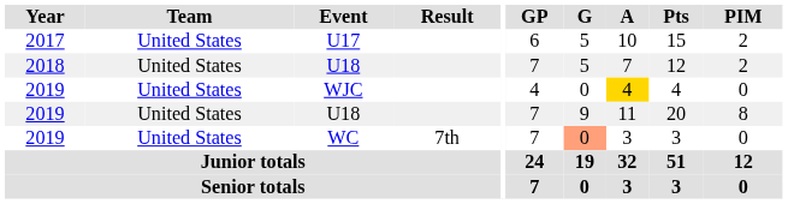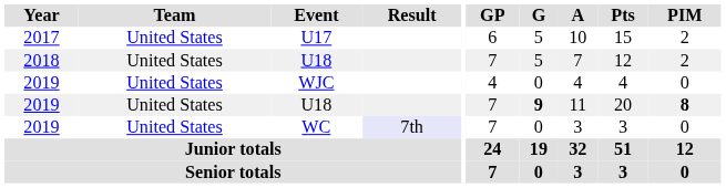WJC | A: gold background -> no background
2019 / U18 | G: normal -> bold
2019 / U18 | PIM: normal -> bold
WC | Result: no background -> lavender background
WC | G: lightsalmon background -> no background
